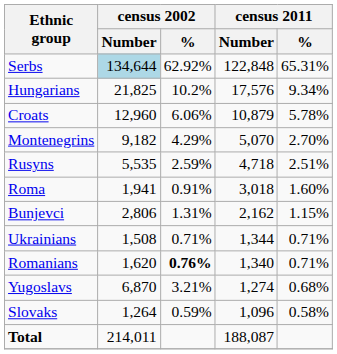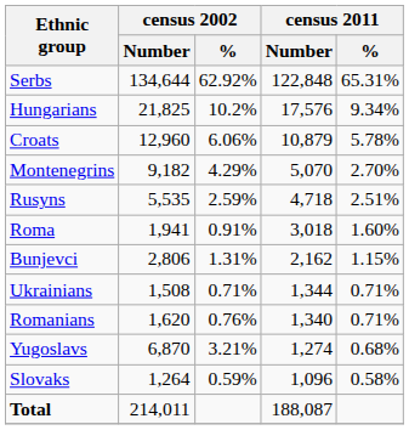Serbs | census 2002 / Number: lightblue background -> no background
Romanians | census 2002 / %: bold -> normal
